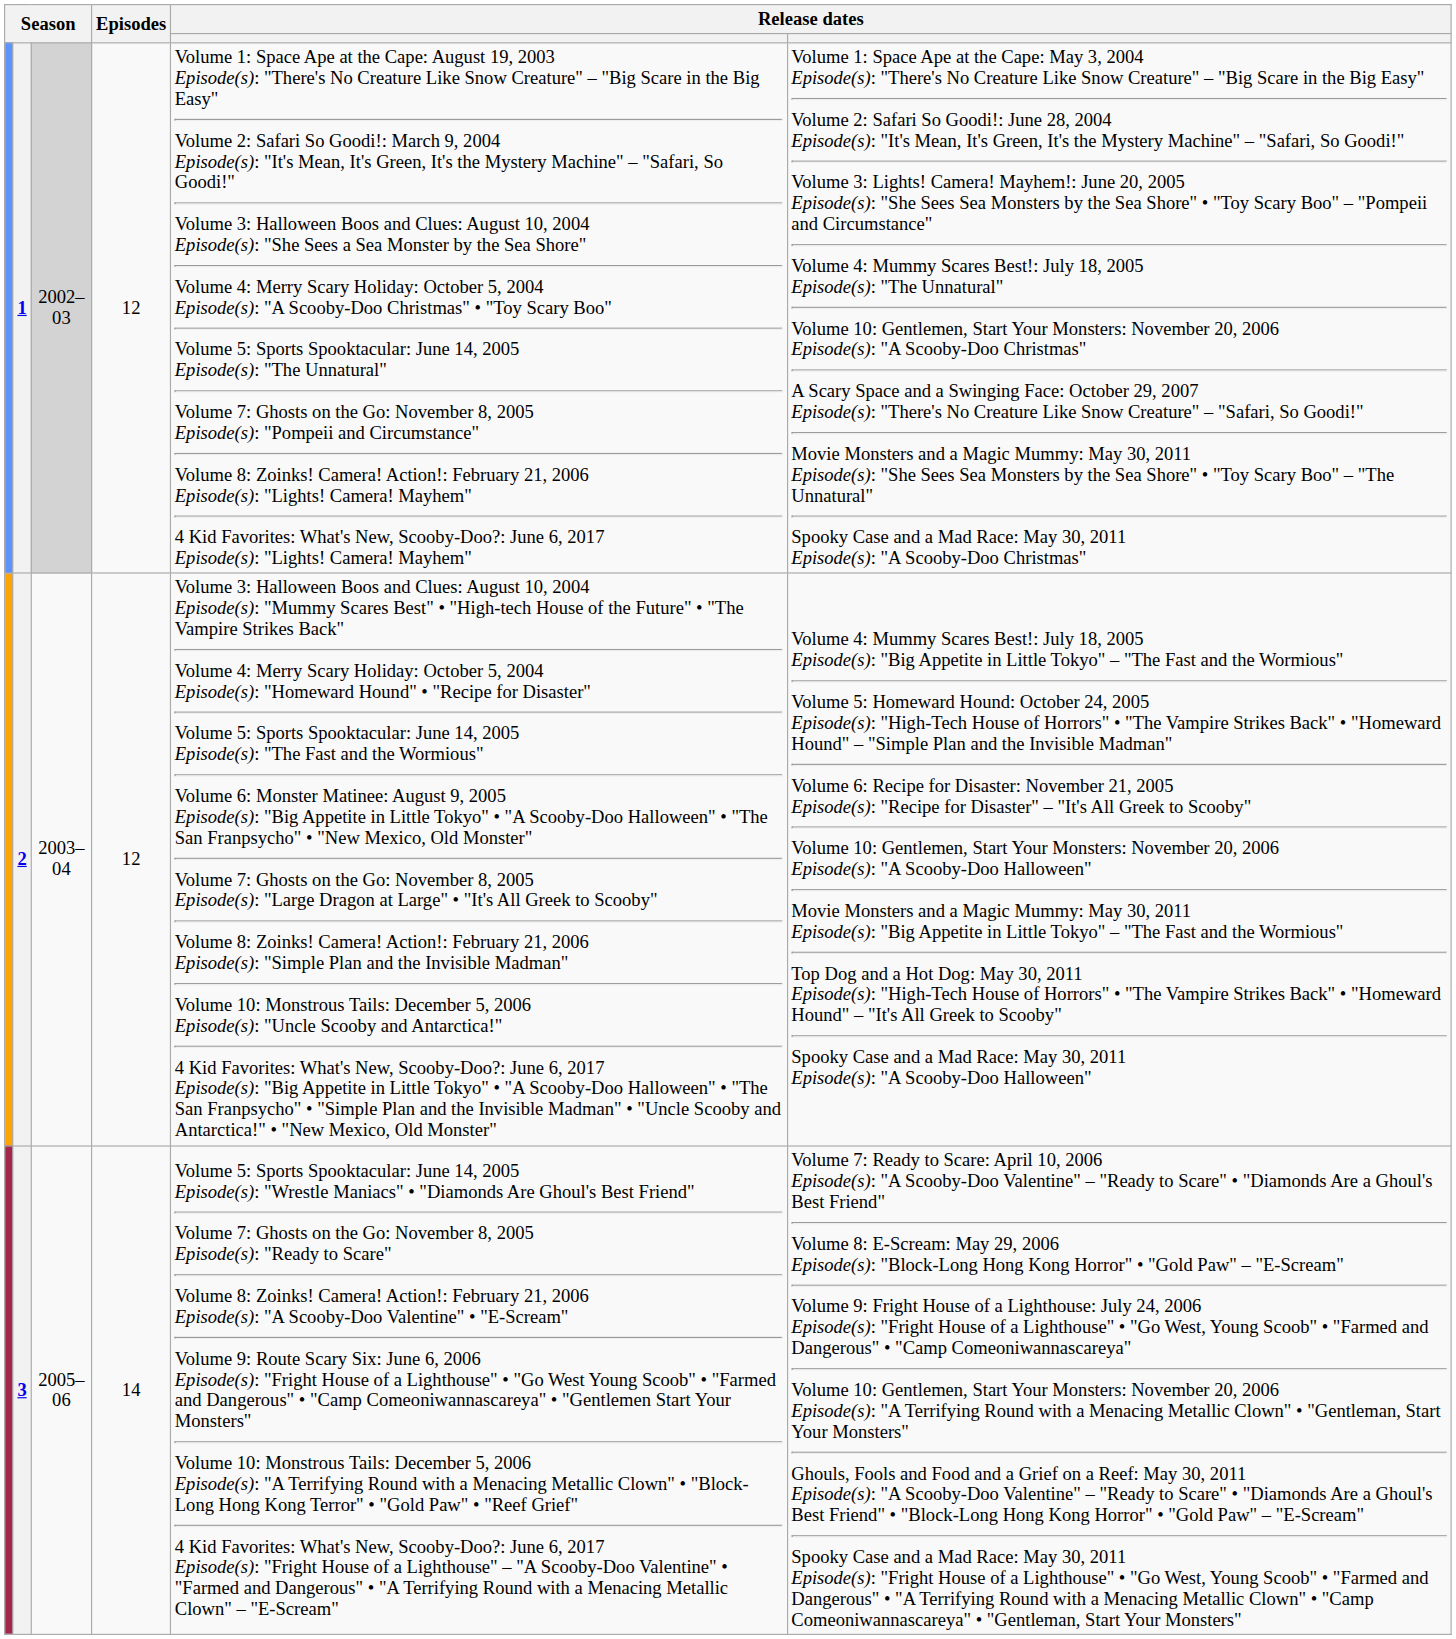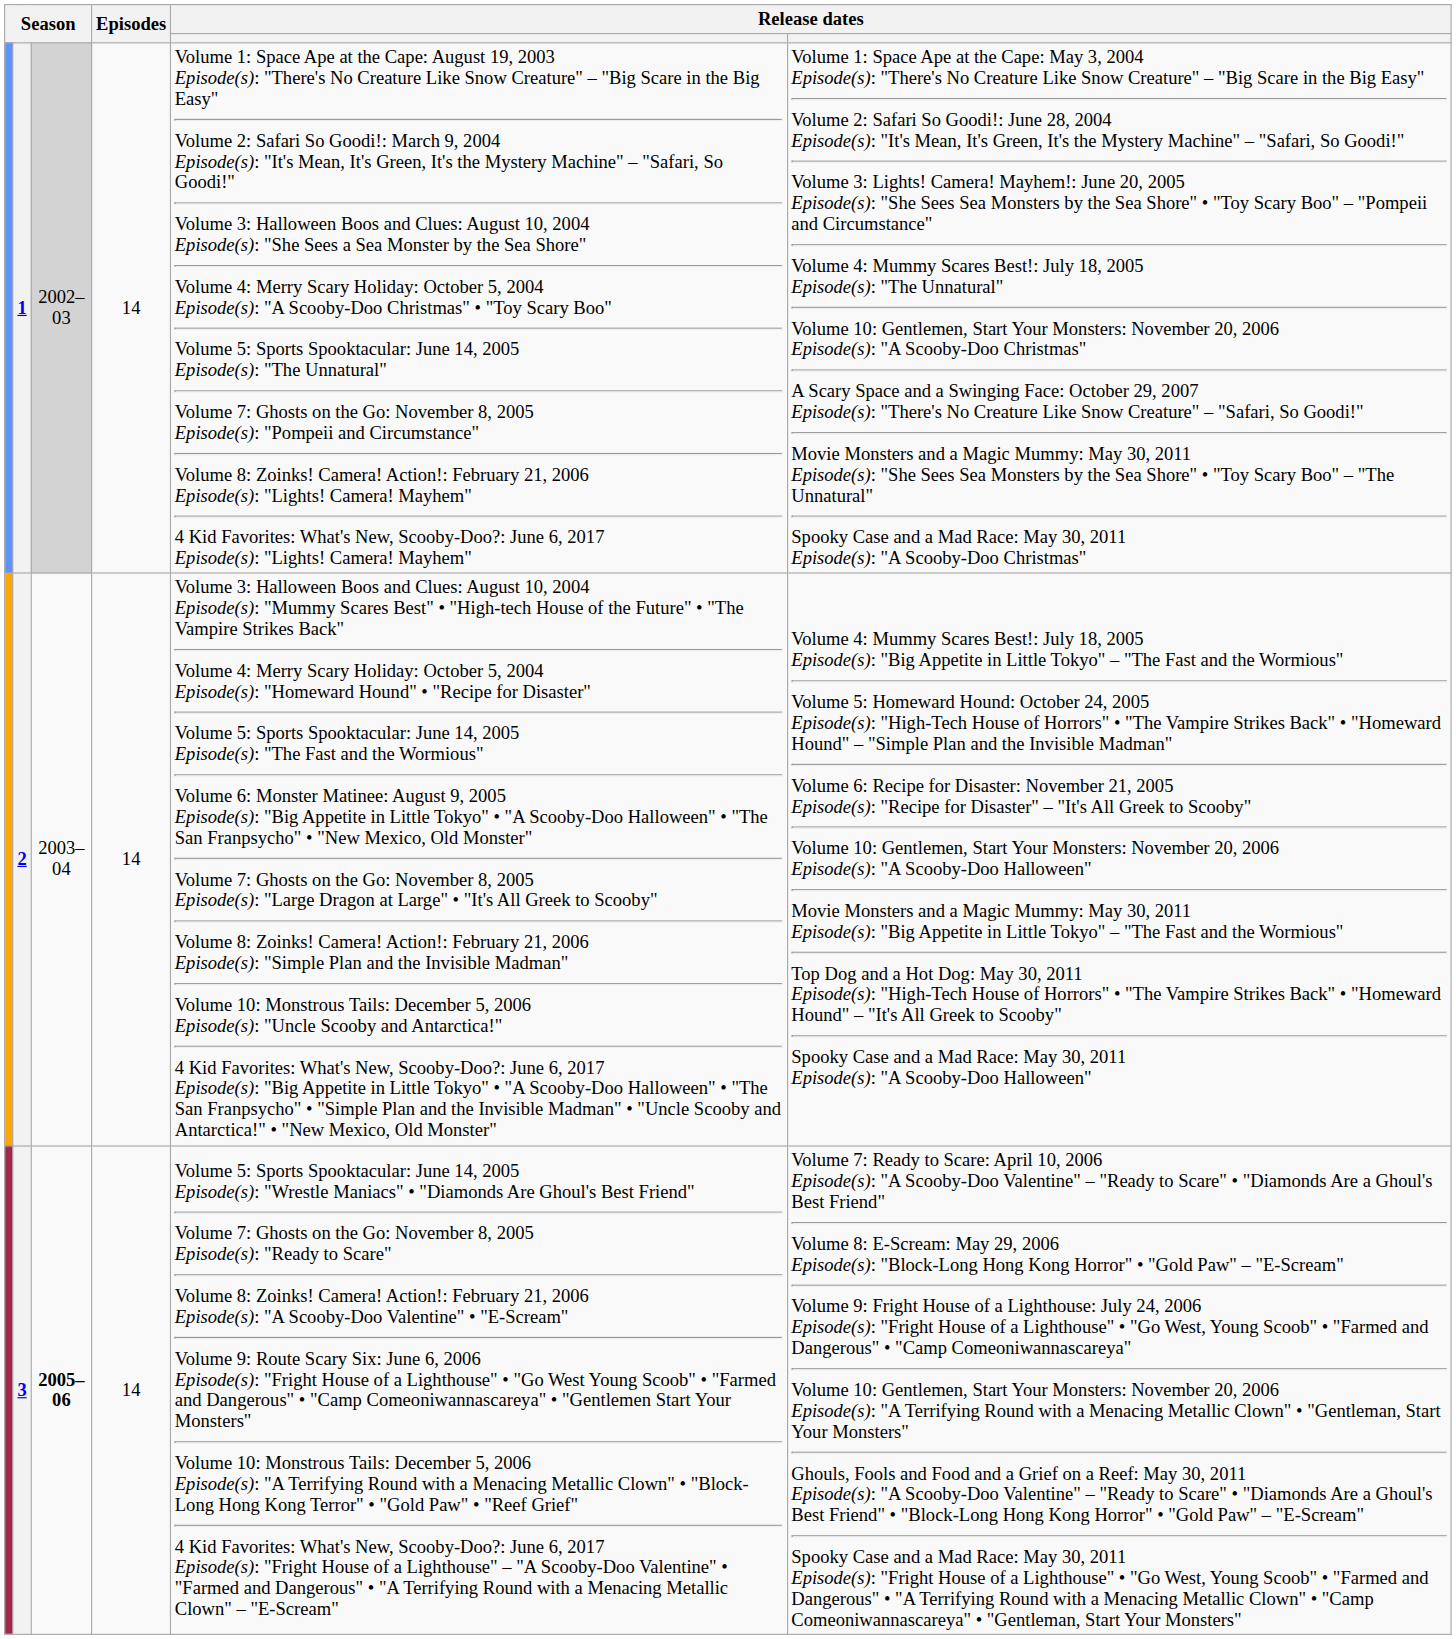1 | Episodes: 12 -> 14
2 | Episodes: 12 -> 14
3 | column 3: normal -> bold
